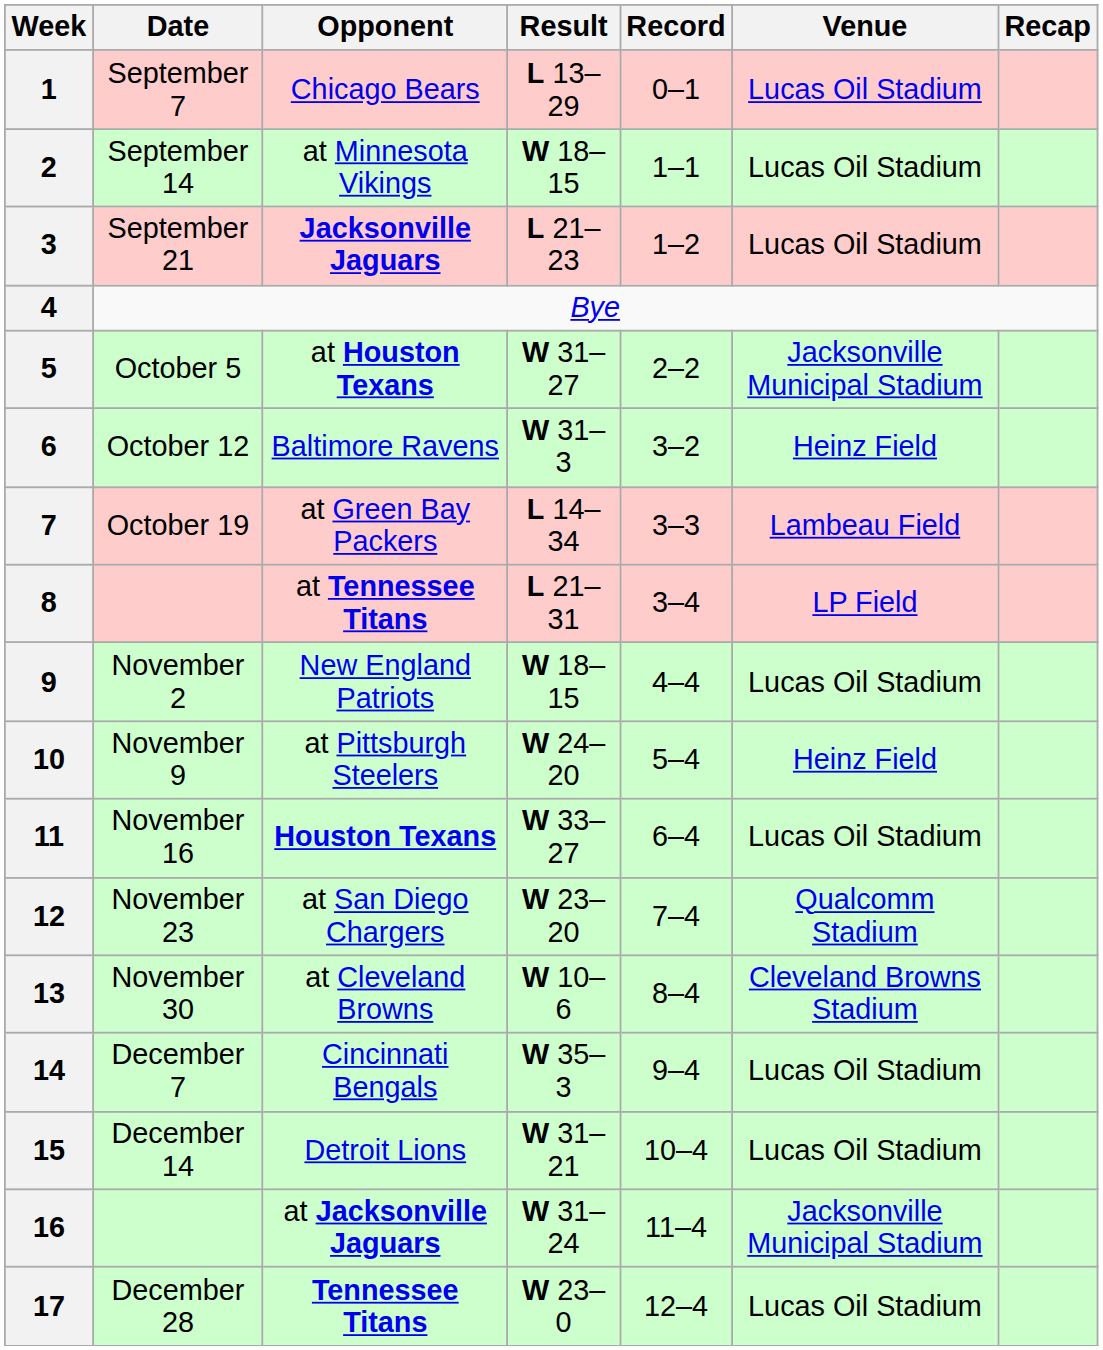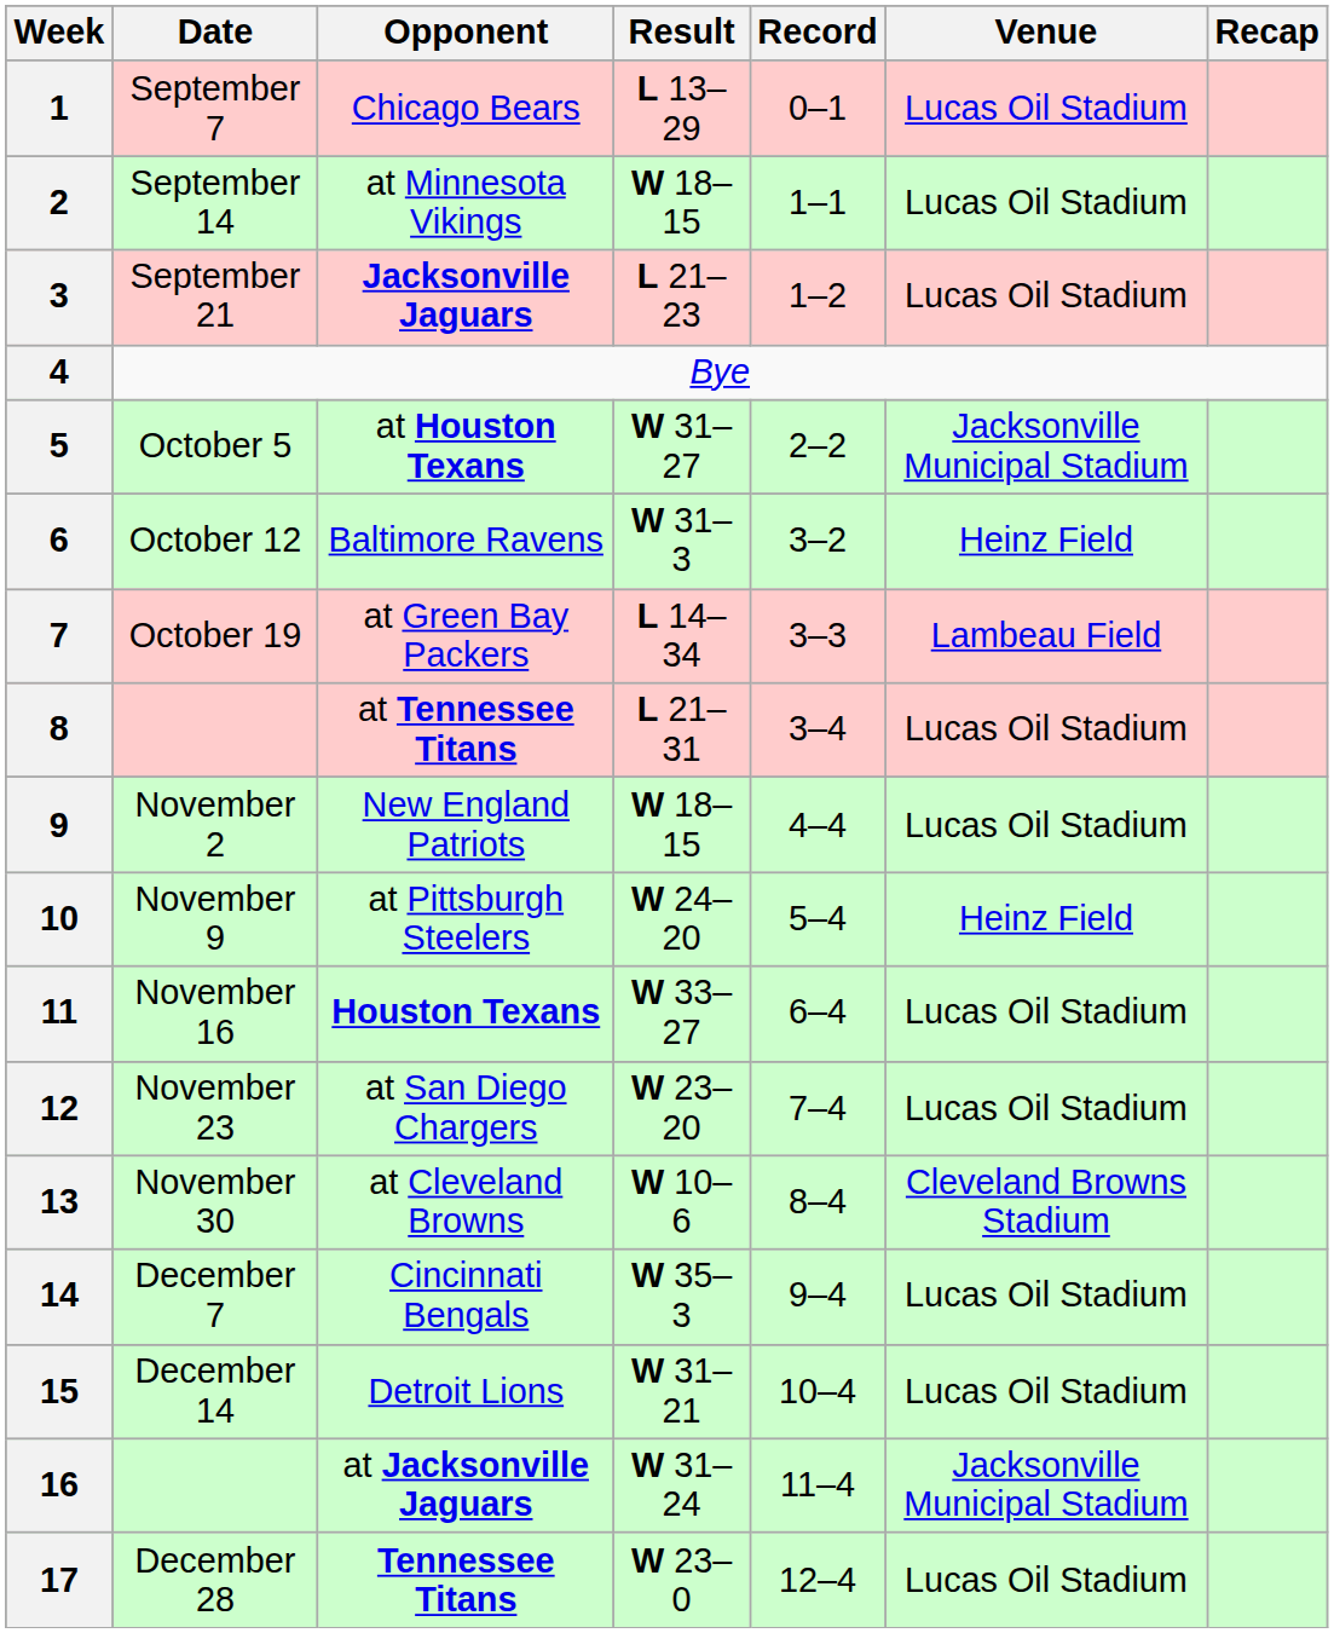8 | Venue: LP Field -> Lucas Oil Stadium
12 | Venue: Qualcomm Stadium -> Lucas Oil Stadium
